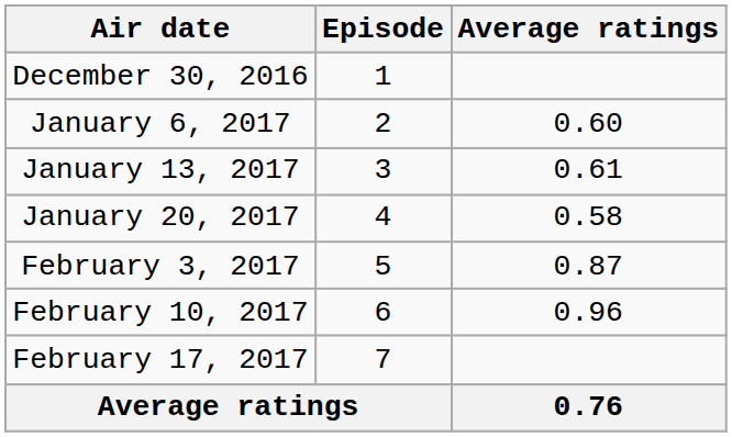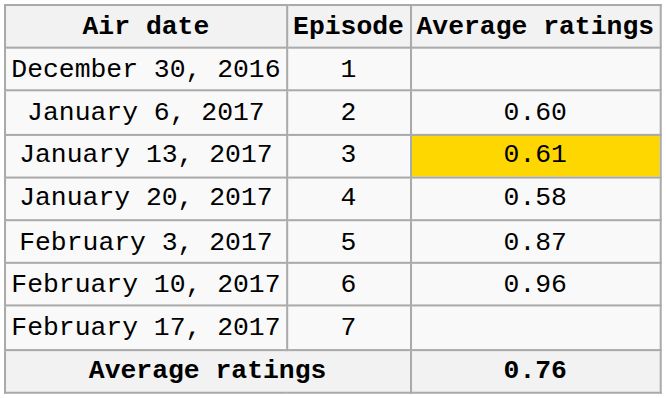January 13, 2017 | Average ratings: no background -> gold background
